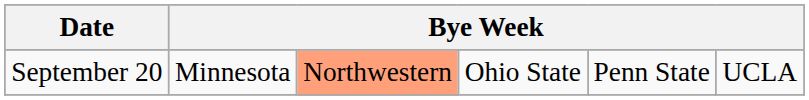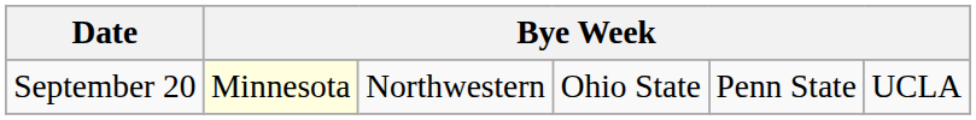September 20 | column 2: no background -> lightyellow background
September 20 | column 3: lightsalmon background -> no background
